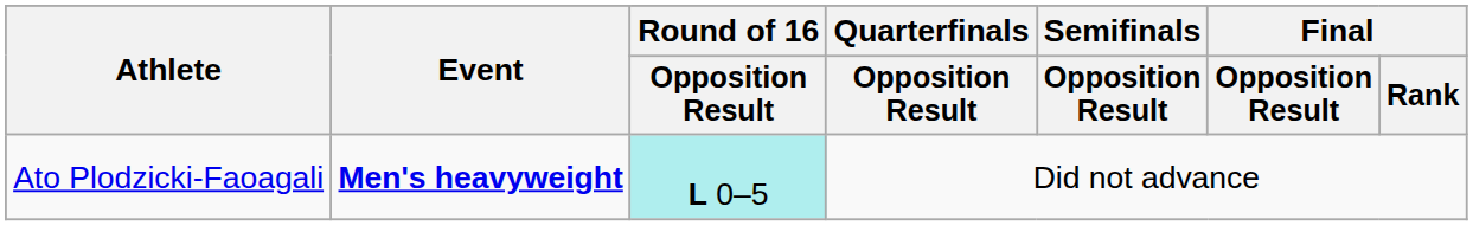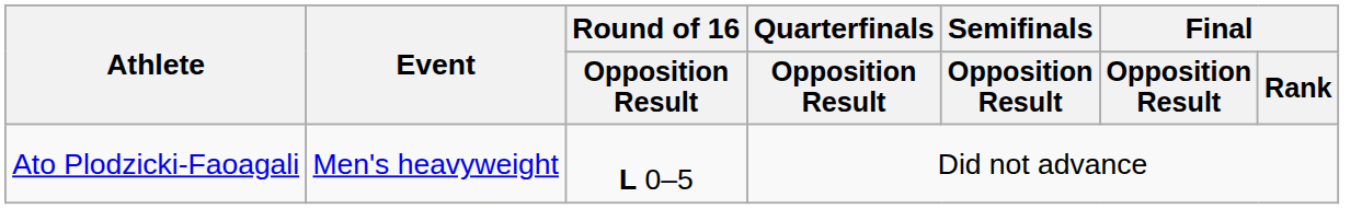Ato Plodzicki-Faoagali | Event: bold -> normal
Ato Plodzicki-Faoagali | Round of 16 / Opposition Result: paleturquoise background -> no background
